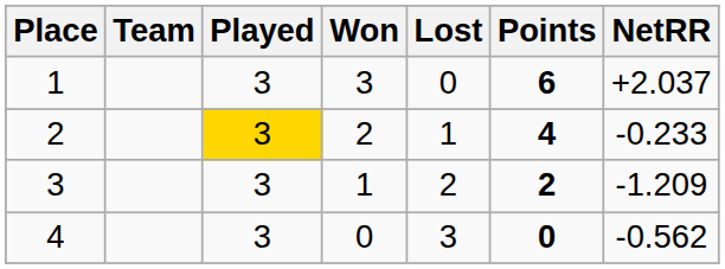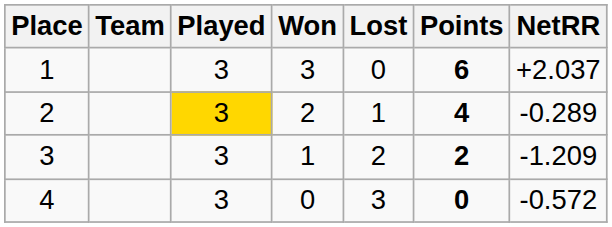row 3 | NetRR: -0.233 -> -0.289
row 5 | NetRR: -0.562 -> -0.572
